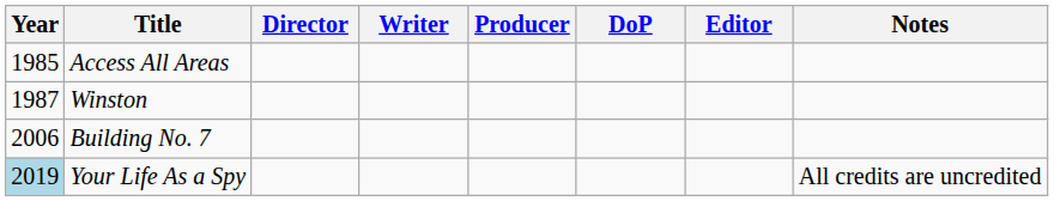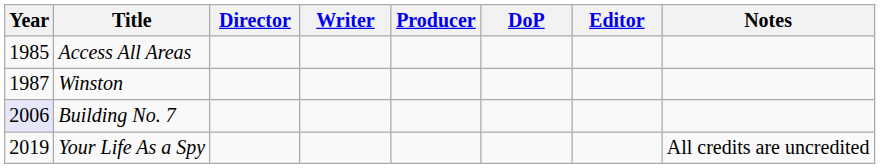Building No. 7 | Year: no background -> lavender background
Your Life As a Spy | Year: lightblue background -> no background
